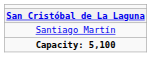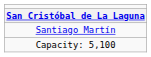row 4 | column 1: bold -> normal
